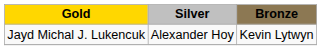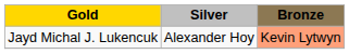Jayd Michal J. Lukencuk | Bronze: no background -> lightsalmon background
